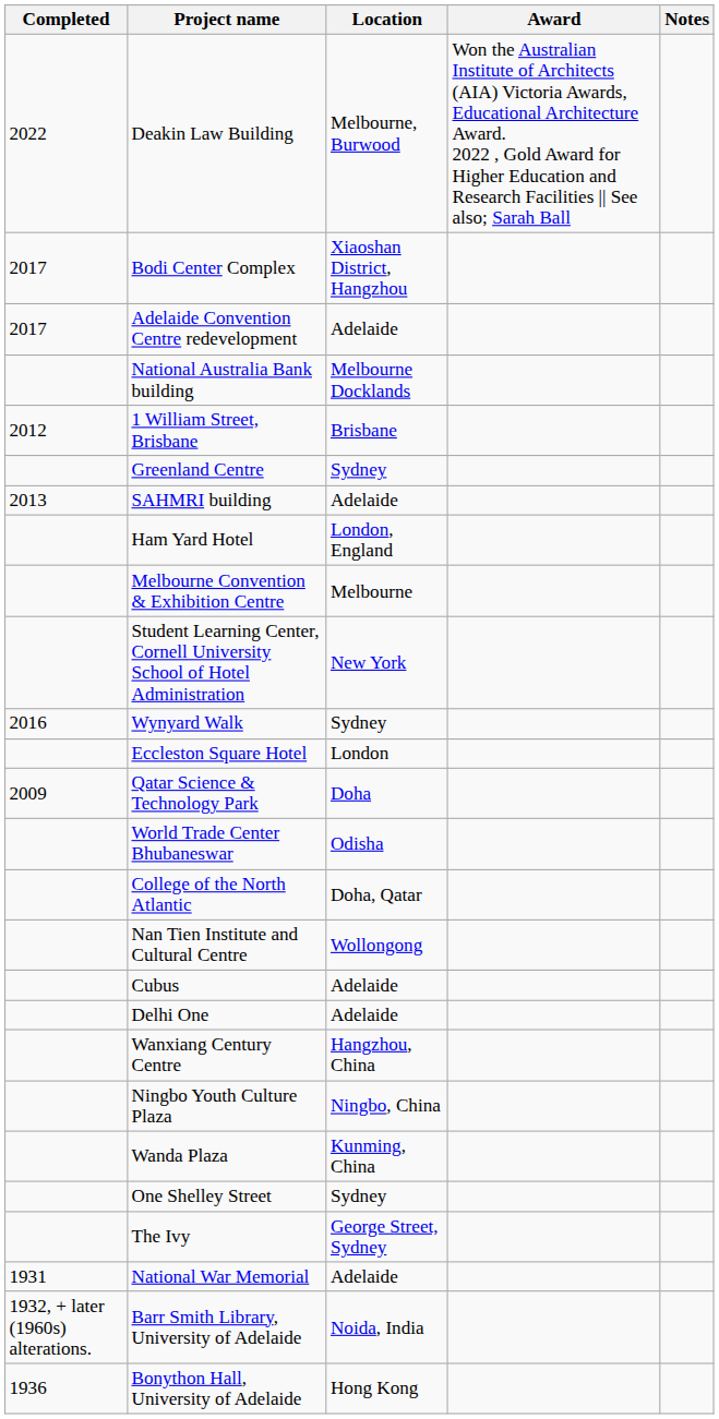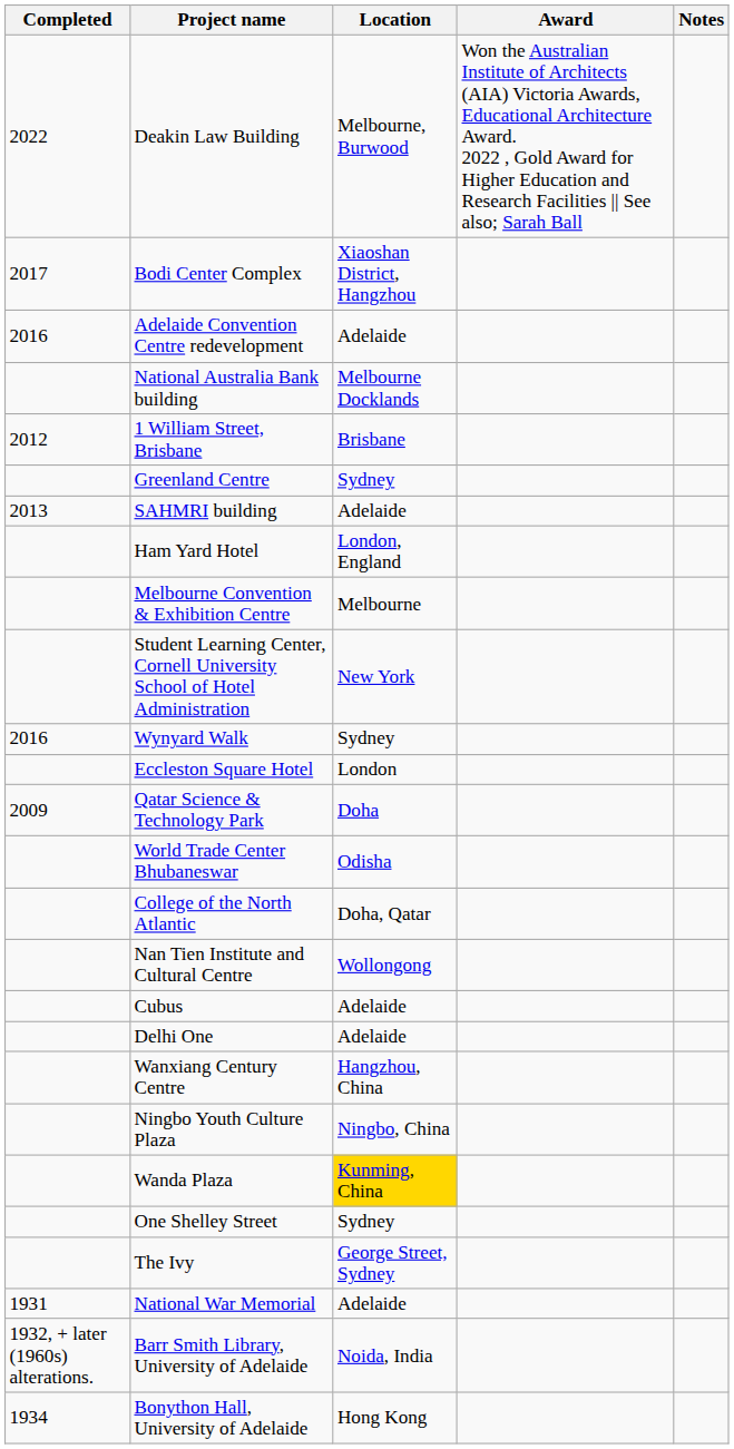Adelaide Convention Centre redevelopment | Completed: 2017 -> 2016
Wanda Plaza | Location: no background -> gold background
Bonython Hall, University of Adelaide | Completed: 1936 -> 1934
